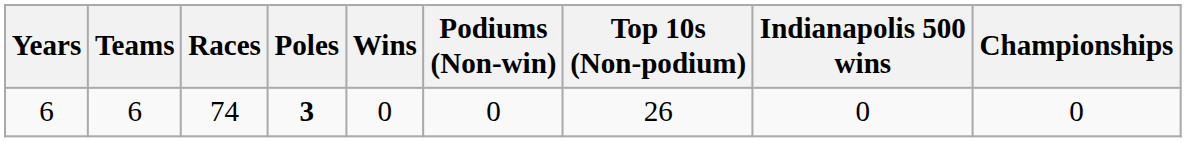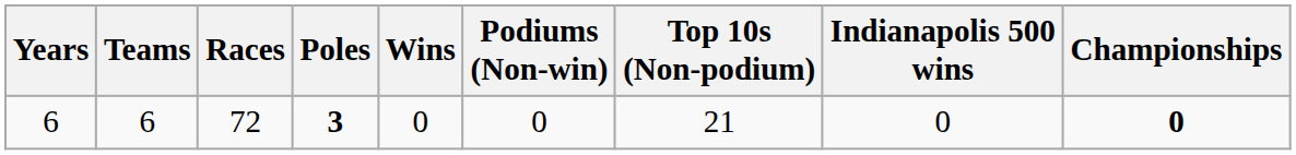row 2 | Races: 74 -> 72
row 2 | Top 10s (Non-podium): 26 -> 21
row 2 | Championships: normal -> bold
